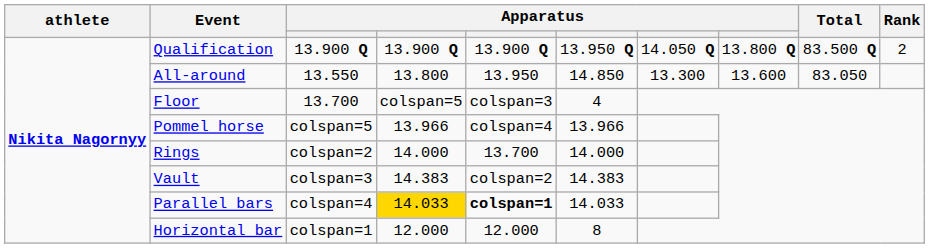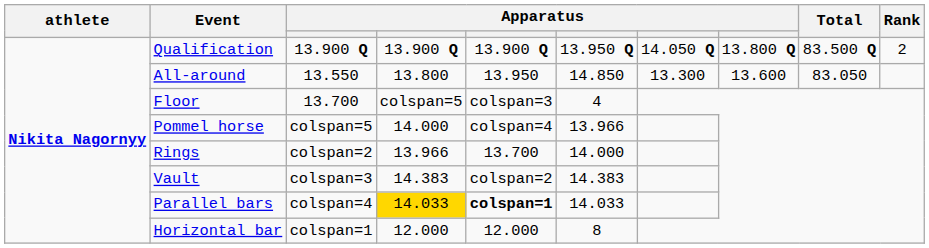Pommel horse | column 4: 13.966 -> 14.000
Rings | column 4: 14.000 -> 13.966
